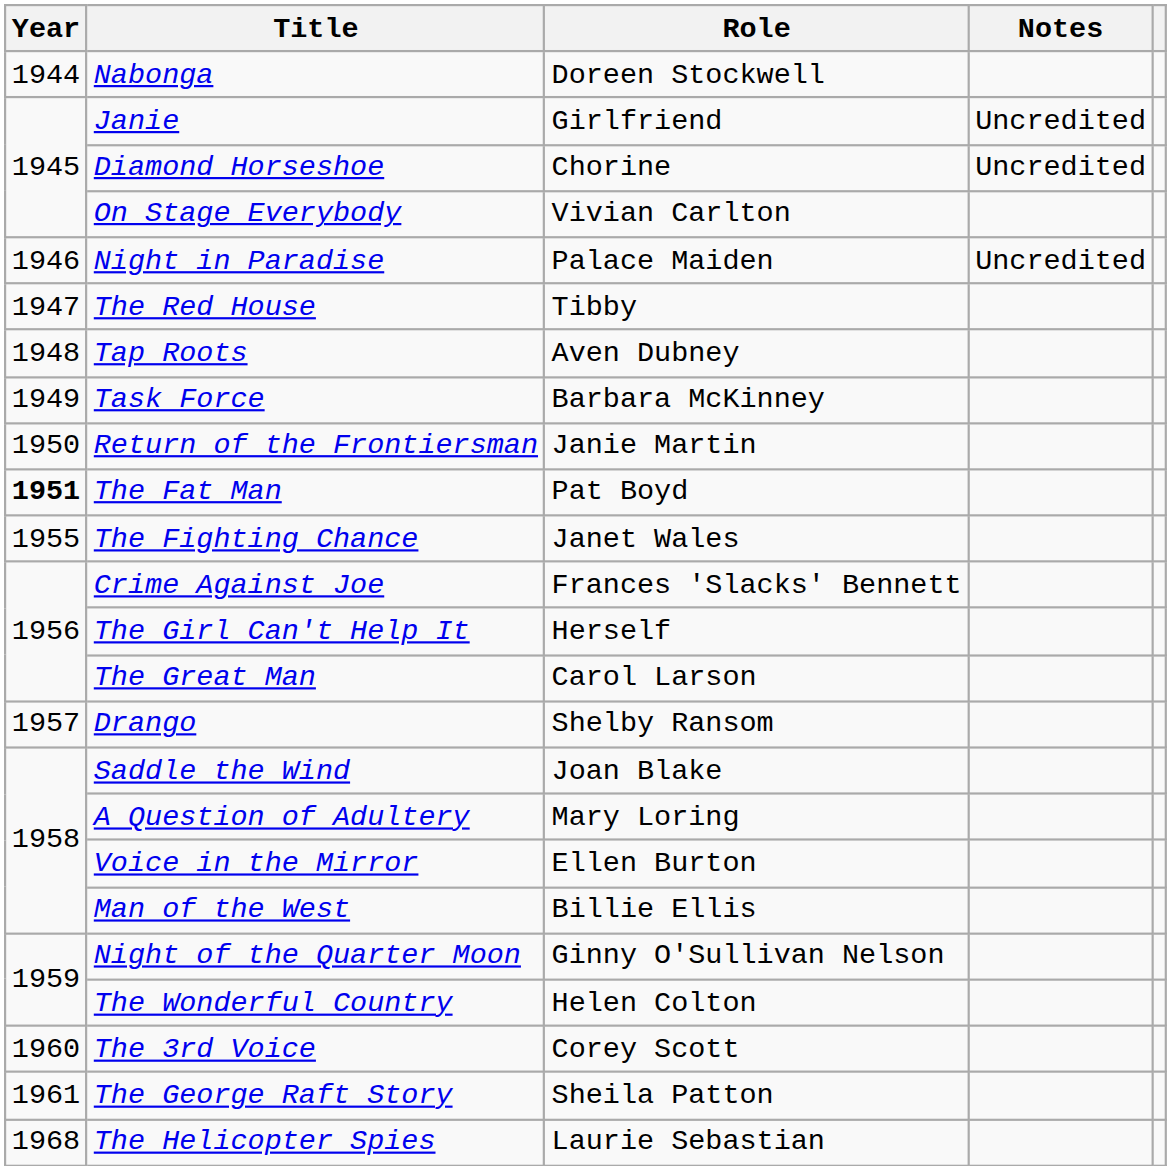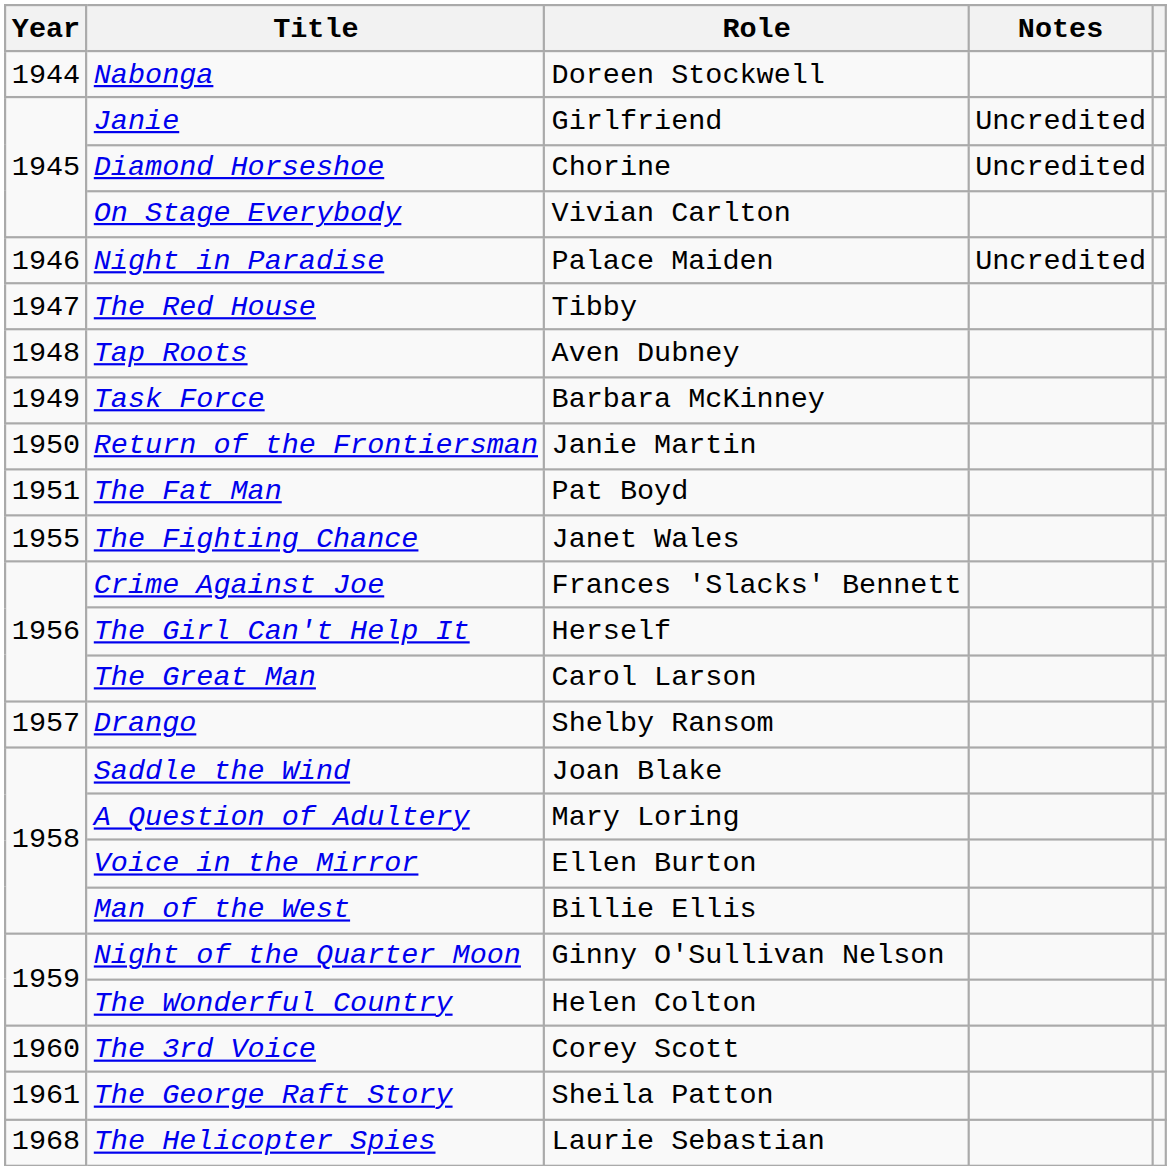The Fat Man | Year: bold -> normal
